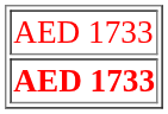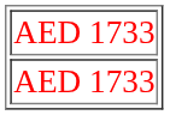row 2 | column 1: bold -> normal
